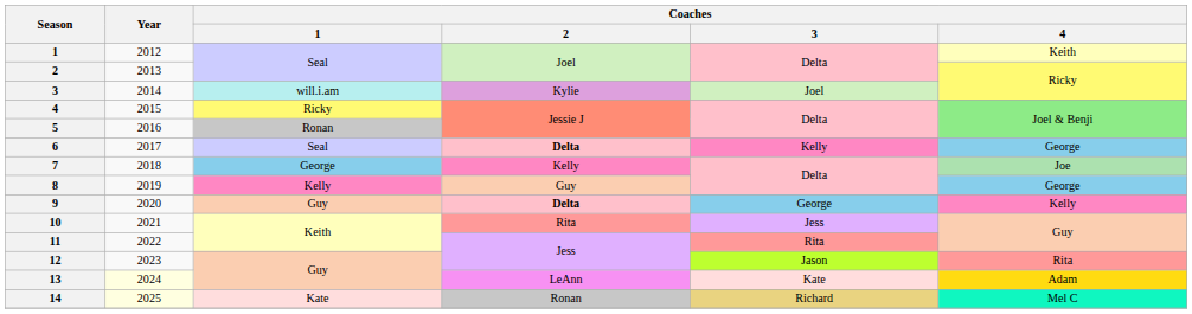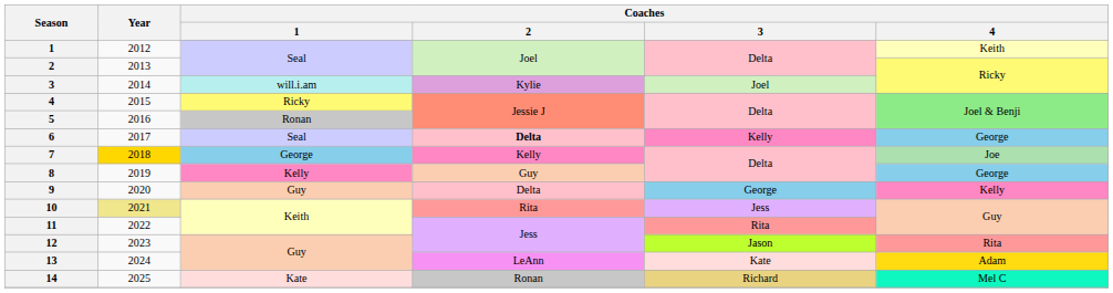7 | Year: no background -> gold background
9 | Coaches / 2: bold -> normal
10 | Year: no background -> khaki background
13 | Year: lightyellow background -> no background
14 | Year: lightyellow background -> no background
